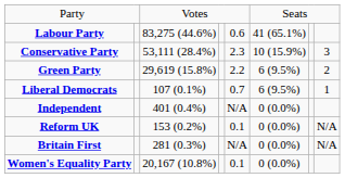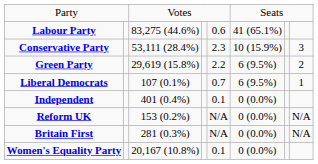Independent | column 5: N/A -> 0.1
Reform UK | column 5: 0.1 -> N/A
